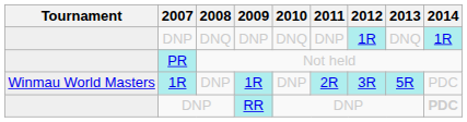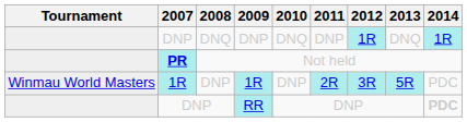Not held | 2007: normal -> bold
